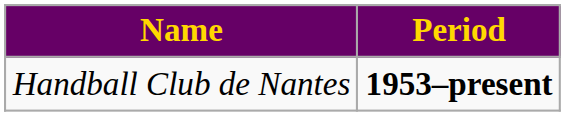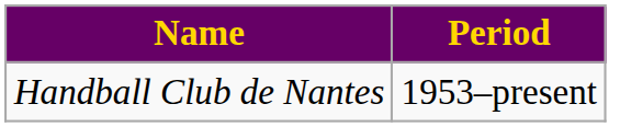Handball Club de Nantes | Period: bold -> normal
